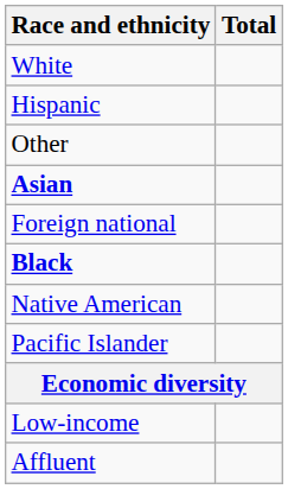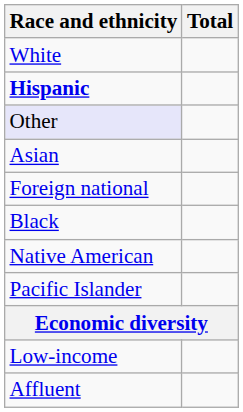Hispanic | Race and ethnicity: normal -> bold
Other | Race and ethnicity: no background -> lavender background
Asian | Race and ethnicity: bold -> normal
Black | Race and ethnicity: bold -> normal
